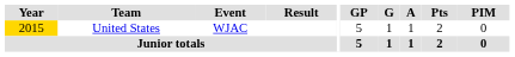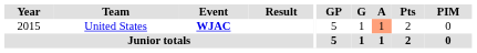United States | Year: gold background -> no background
United States | Event: normal -> bold
United States | A: no background -> lightsalmon background
